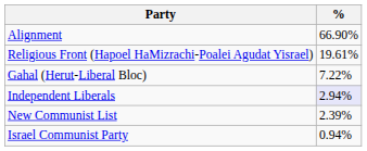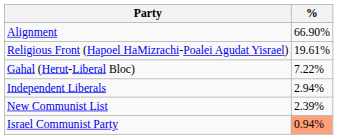Independent Liberals | %: lavender background -> no background
Israel Communist Party | %: no background -> lightsalmon background
